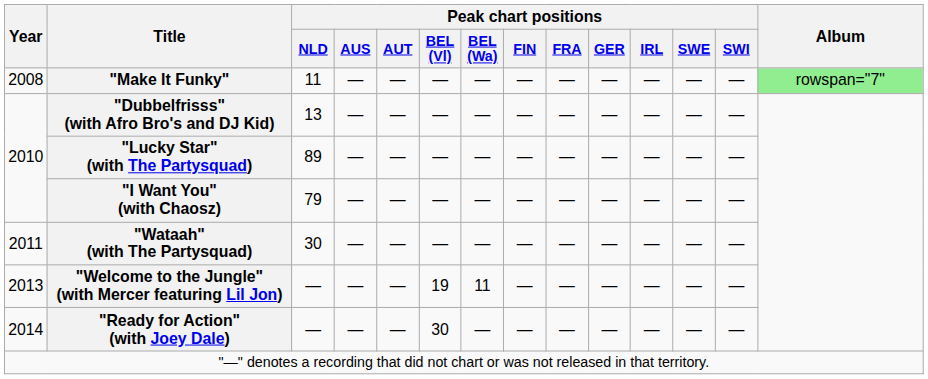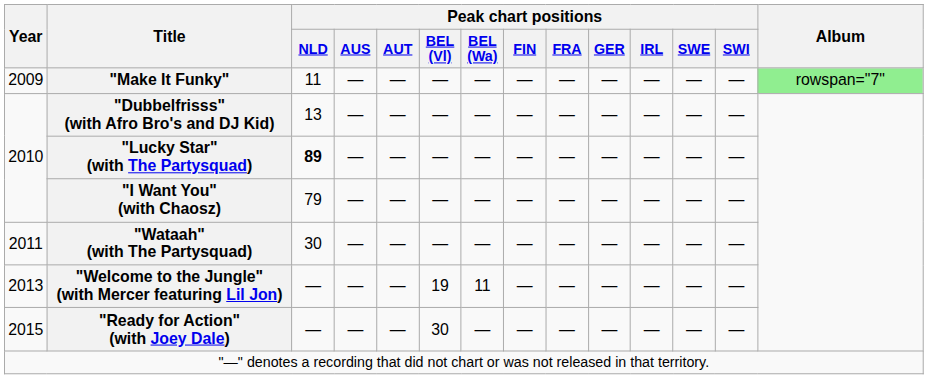"Make It Funky" | Year: 2008 -> 2009
"Lucky Star" (with The Partysquad) | Peak chart positions / NLD: normal -> bold
"Ready for Action" (with Joey Dale) | Year: 2014 -> 2015
